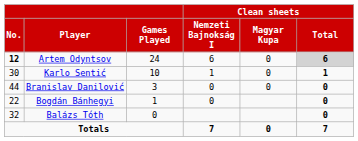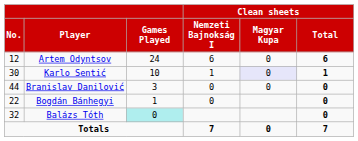Artem Odyntsov | No.: bold -> normal
Artem Odyntsov | Clean sheets / Total: lightgrey background -> no background
Karlo Sentić | Clean sheets / Magyar Kupa: no background -> lavender background
Balázs Tóth | Games Played: no background -> paleturquoise background
